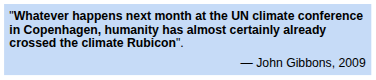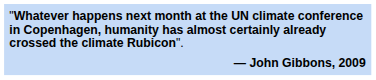row 2 | column 1: normal -> bold
